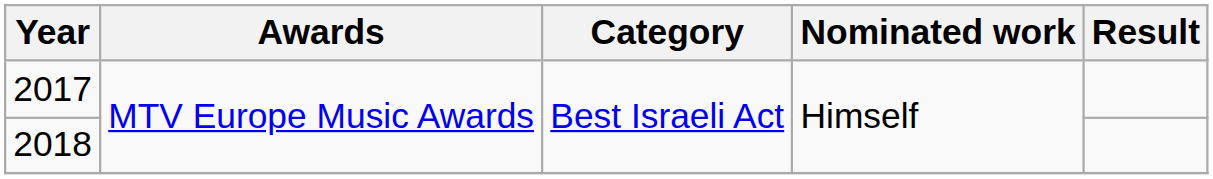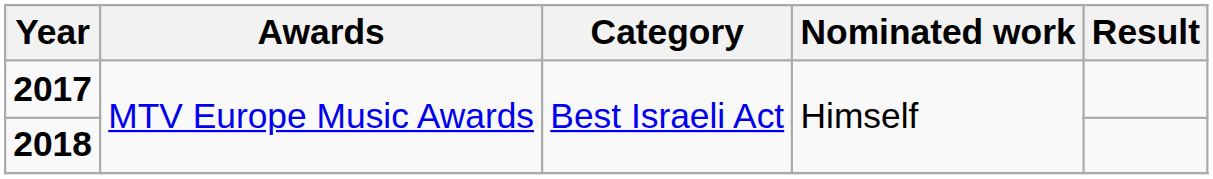2017 | Year: normal -> bold
2018 | Year: normal -> bold
